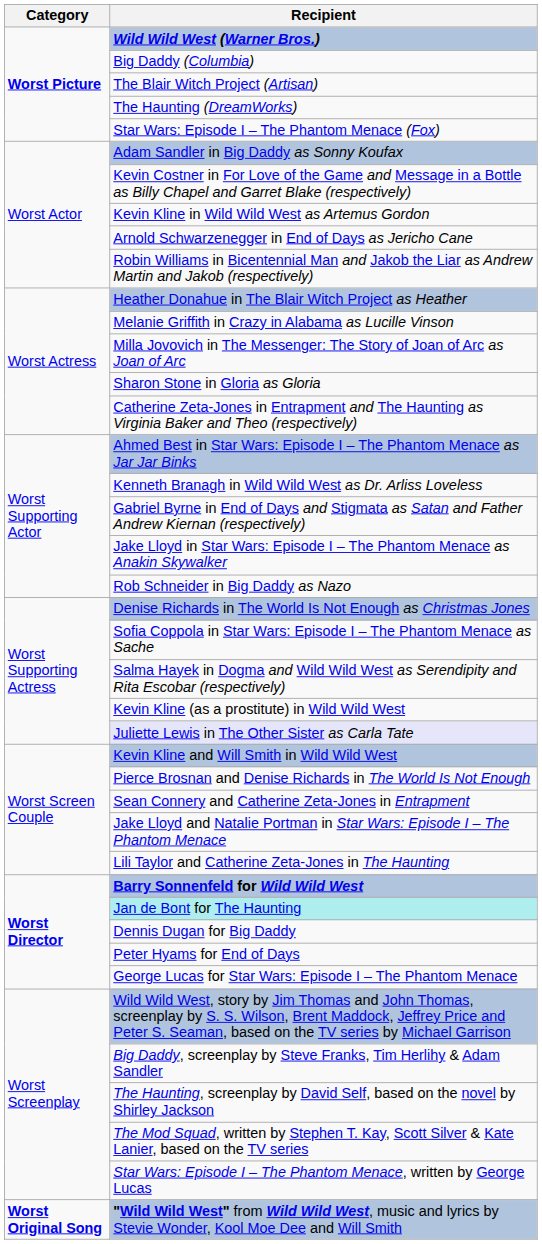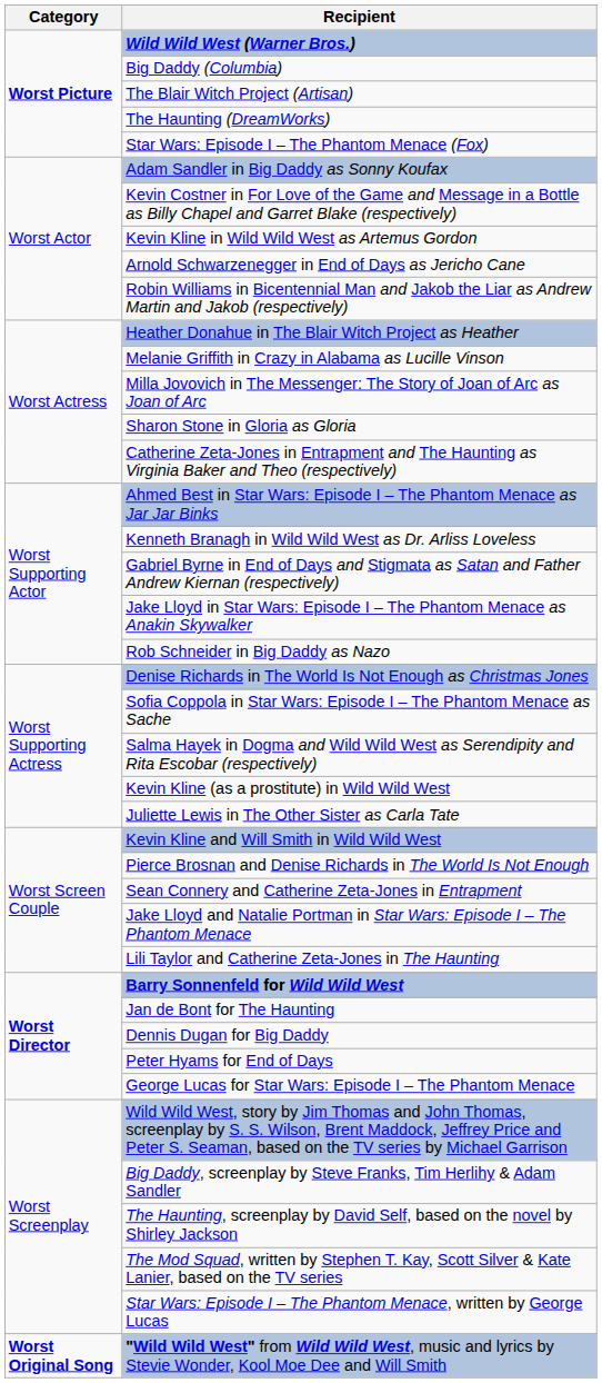Juliette Lewis in The Other Sister as Carla Tate | Recipient: lavender background -> no background
Jan de Bont for The Haunting | Recipient: paleturquoise background -> no background
